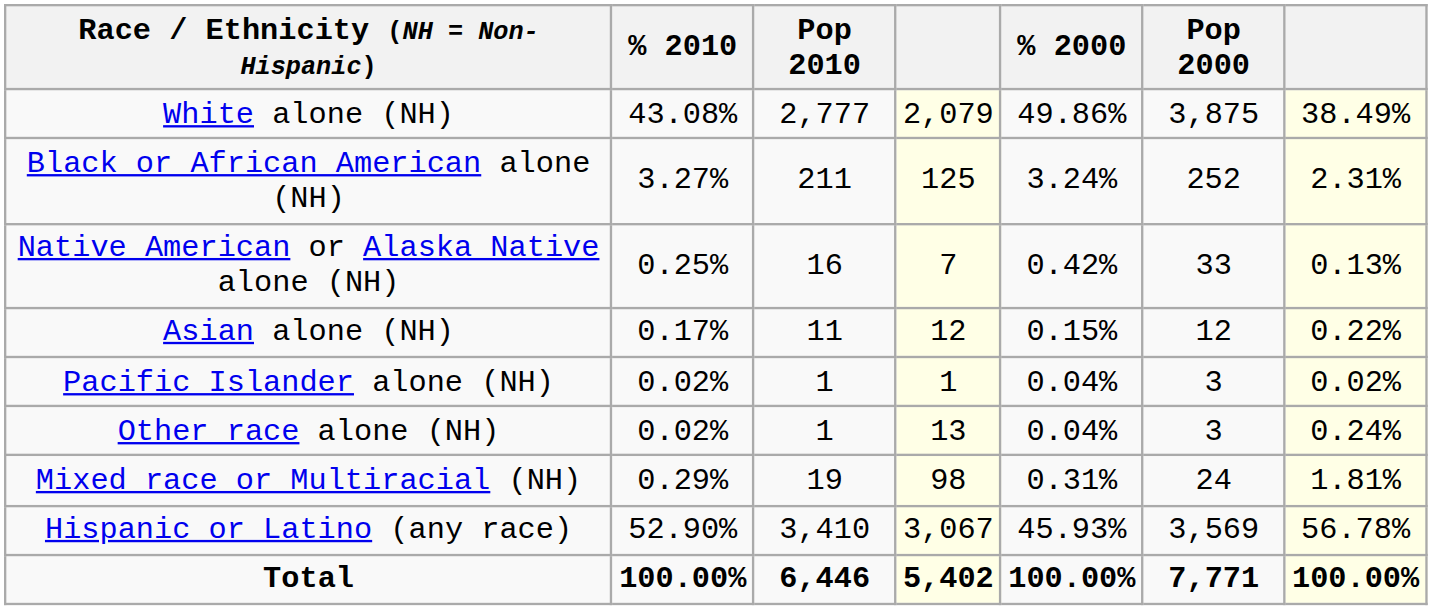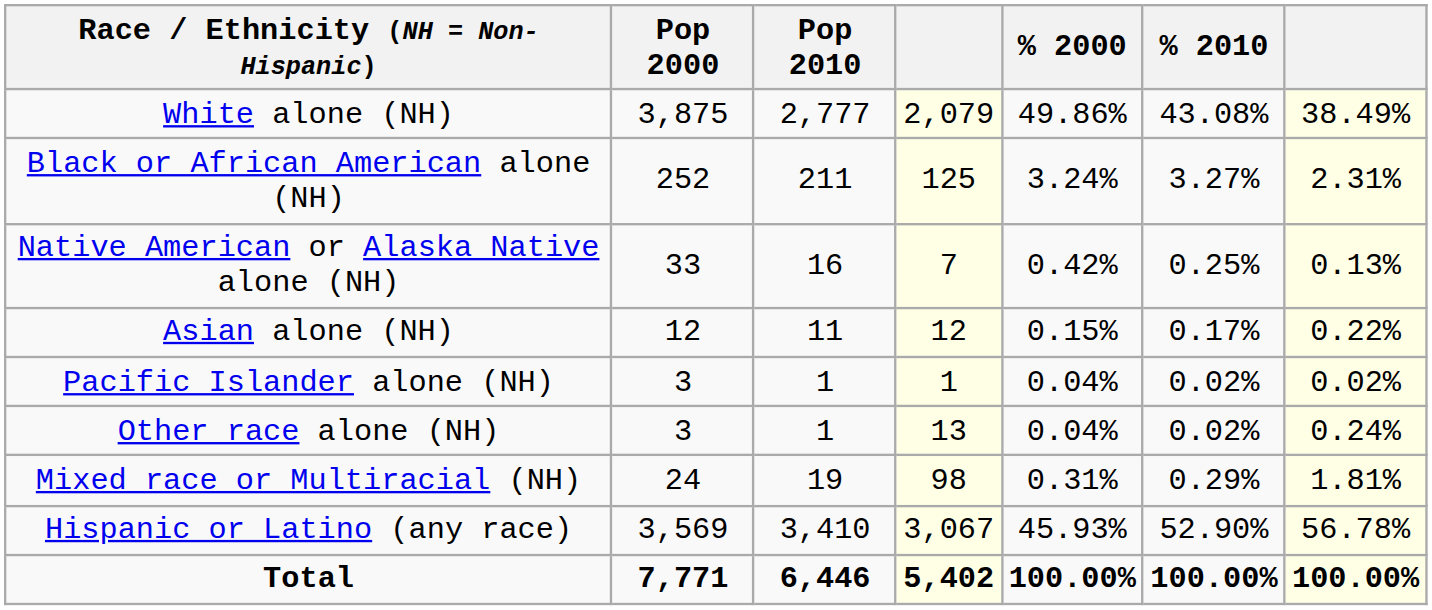columns swapped: Pop 2000 <-> % 2010
